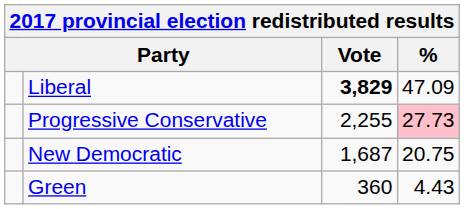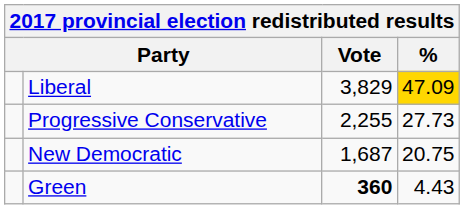Liberal | Vote: bold -> normal
Liberal | %: no background -> gold background
Progressive Conservative | %: pink background -> no background
Green | Vote: normal -> bold
